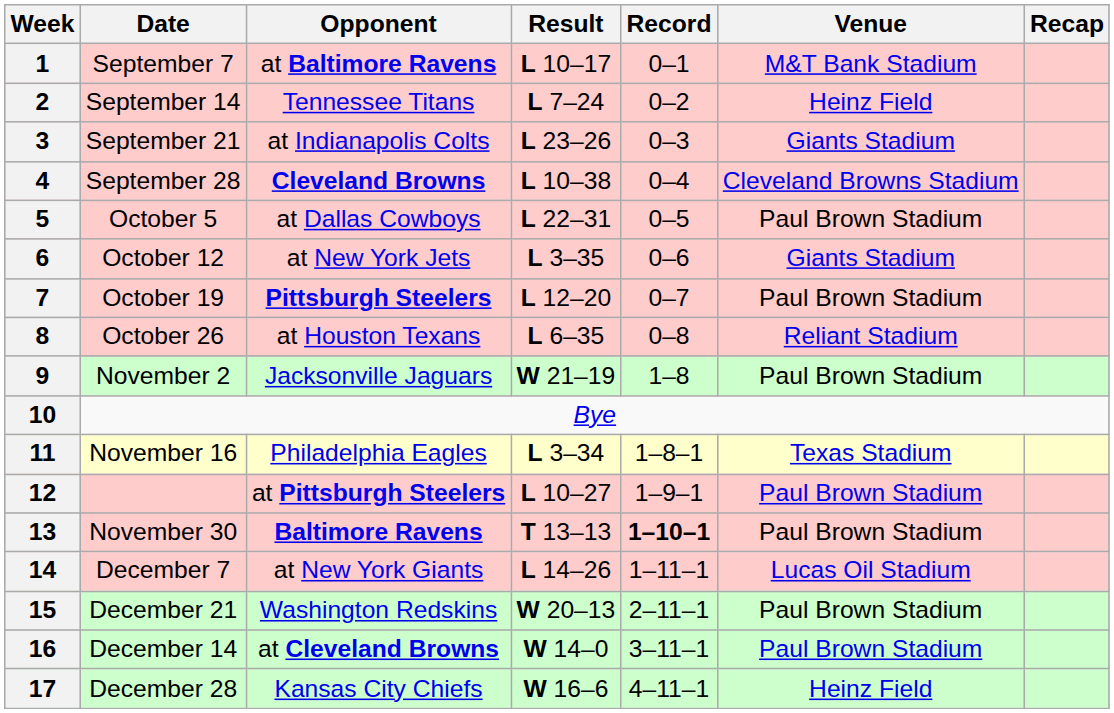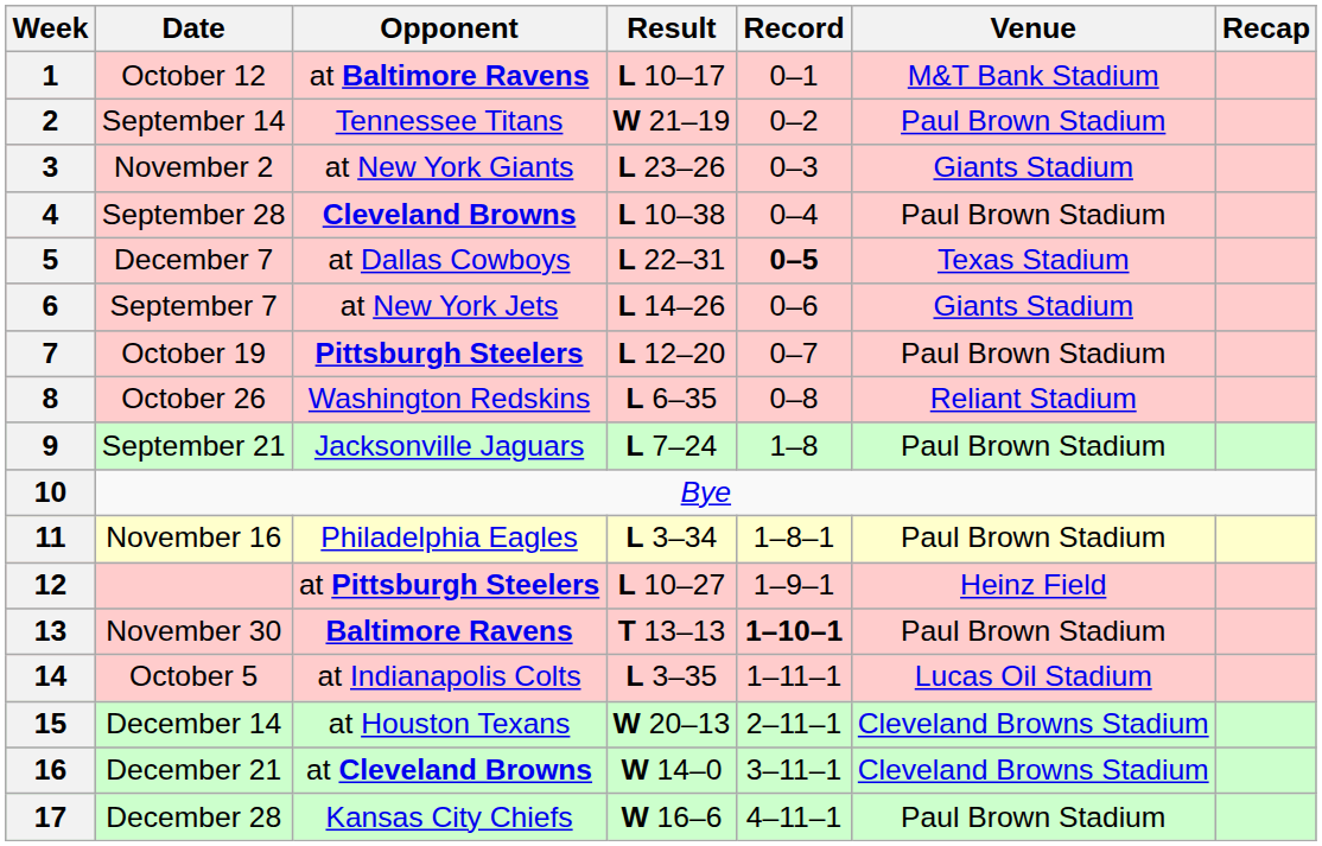1 | Date: September 7 -> October 12
2 | Result: L 7–24 -> W 21–19
2 | Venue: Heinz Field -> Paul Brown Stadium
3 | Date: September 21 -> November 2
3 | Opponent: at Indianapolis Colts -> at New York Giants
4 | Venue: Cleveland Browns Stadium -> Paul Brown Stadium
5 | Date: October 5 -> December 7
5 | Record: normal -> bold
5 | Venue: Paul Brown Stadium -> Texas Stadium
6 | Date: October 12 -> September 7
6 | Result: L 3–35 -> L 14–26
8 | Opponent: at Houston Texans -> Washington Redskins
9 | Date: November 2 -> September 21
9 | Result: W 21–19 -> L 7–24
11 | Venue: Texas Stadium -> Paul Brown Stadium
12 | Venue: Paul Brown Stadium -> Heinz Field
14 | Date: December 7 -> October 5
14 | Opponent: at New York Giants -> at Indianapolis Colts
14 | Result: L 14–26 -> L 3–35
15 | Date: December 21 -> December 14
15 | Opponent: Washington Redskins -> at Houston Texans
15 | Venue: Paul Brown Stadium -> Cleveland Browns Stadium
16 | Date: December 14 -> December 21
16 | Venue: Paul Brown Stadium -> Cleveland Browns Stadium
17 | Venue: Heinz Field -> Paul Brown Stadium
